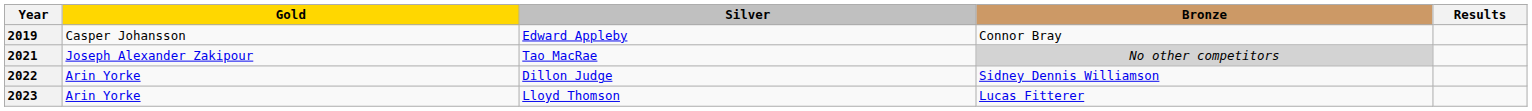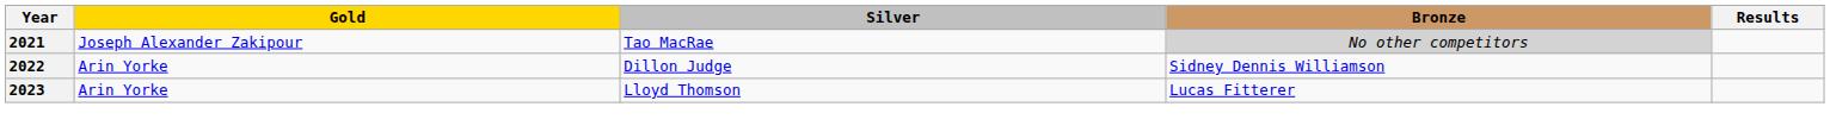- row: 2019 | Casper Johansson | Edward Appleby | Connor Bray
